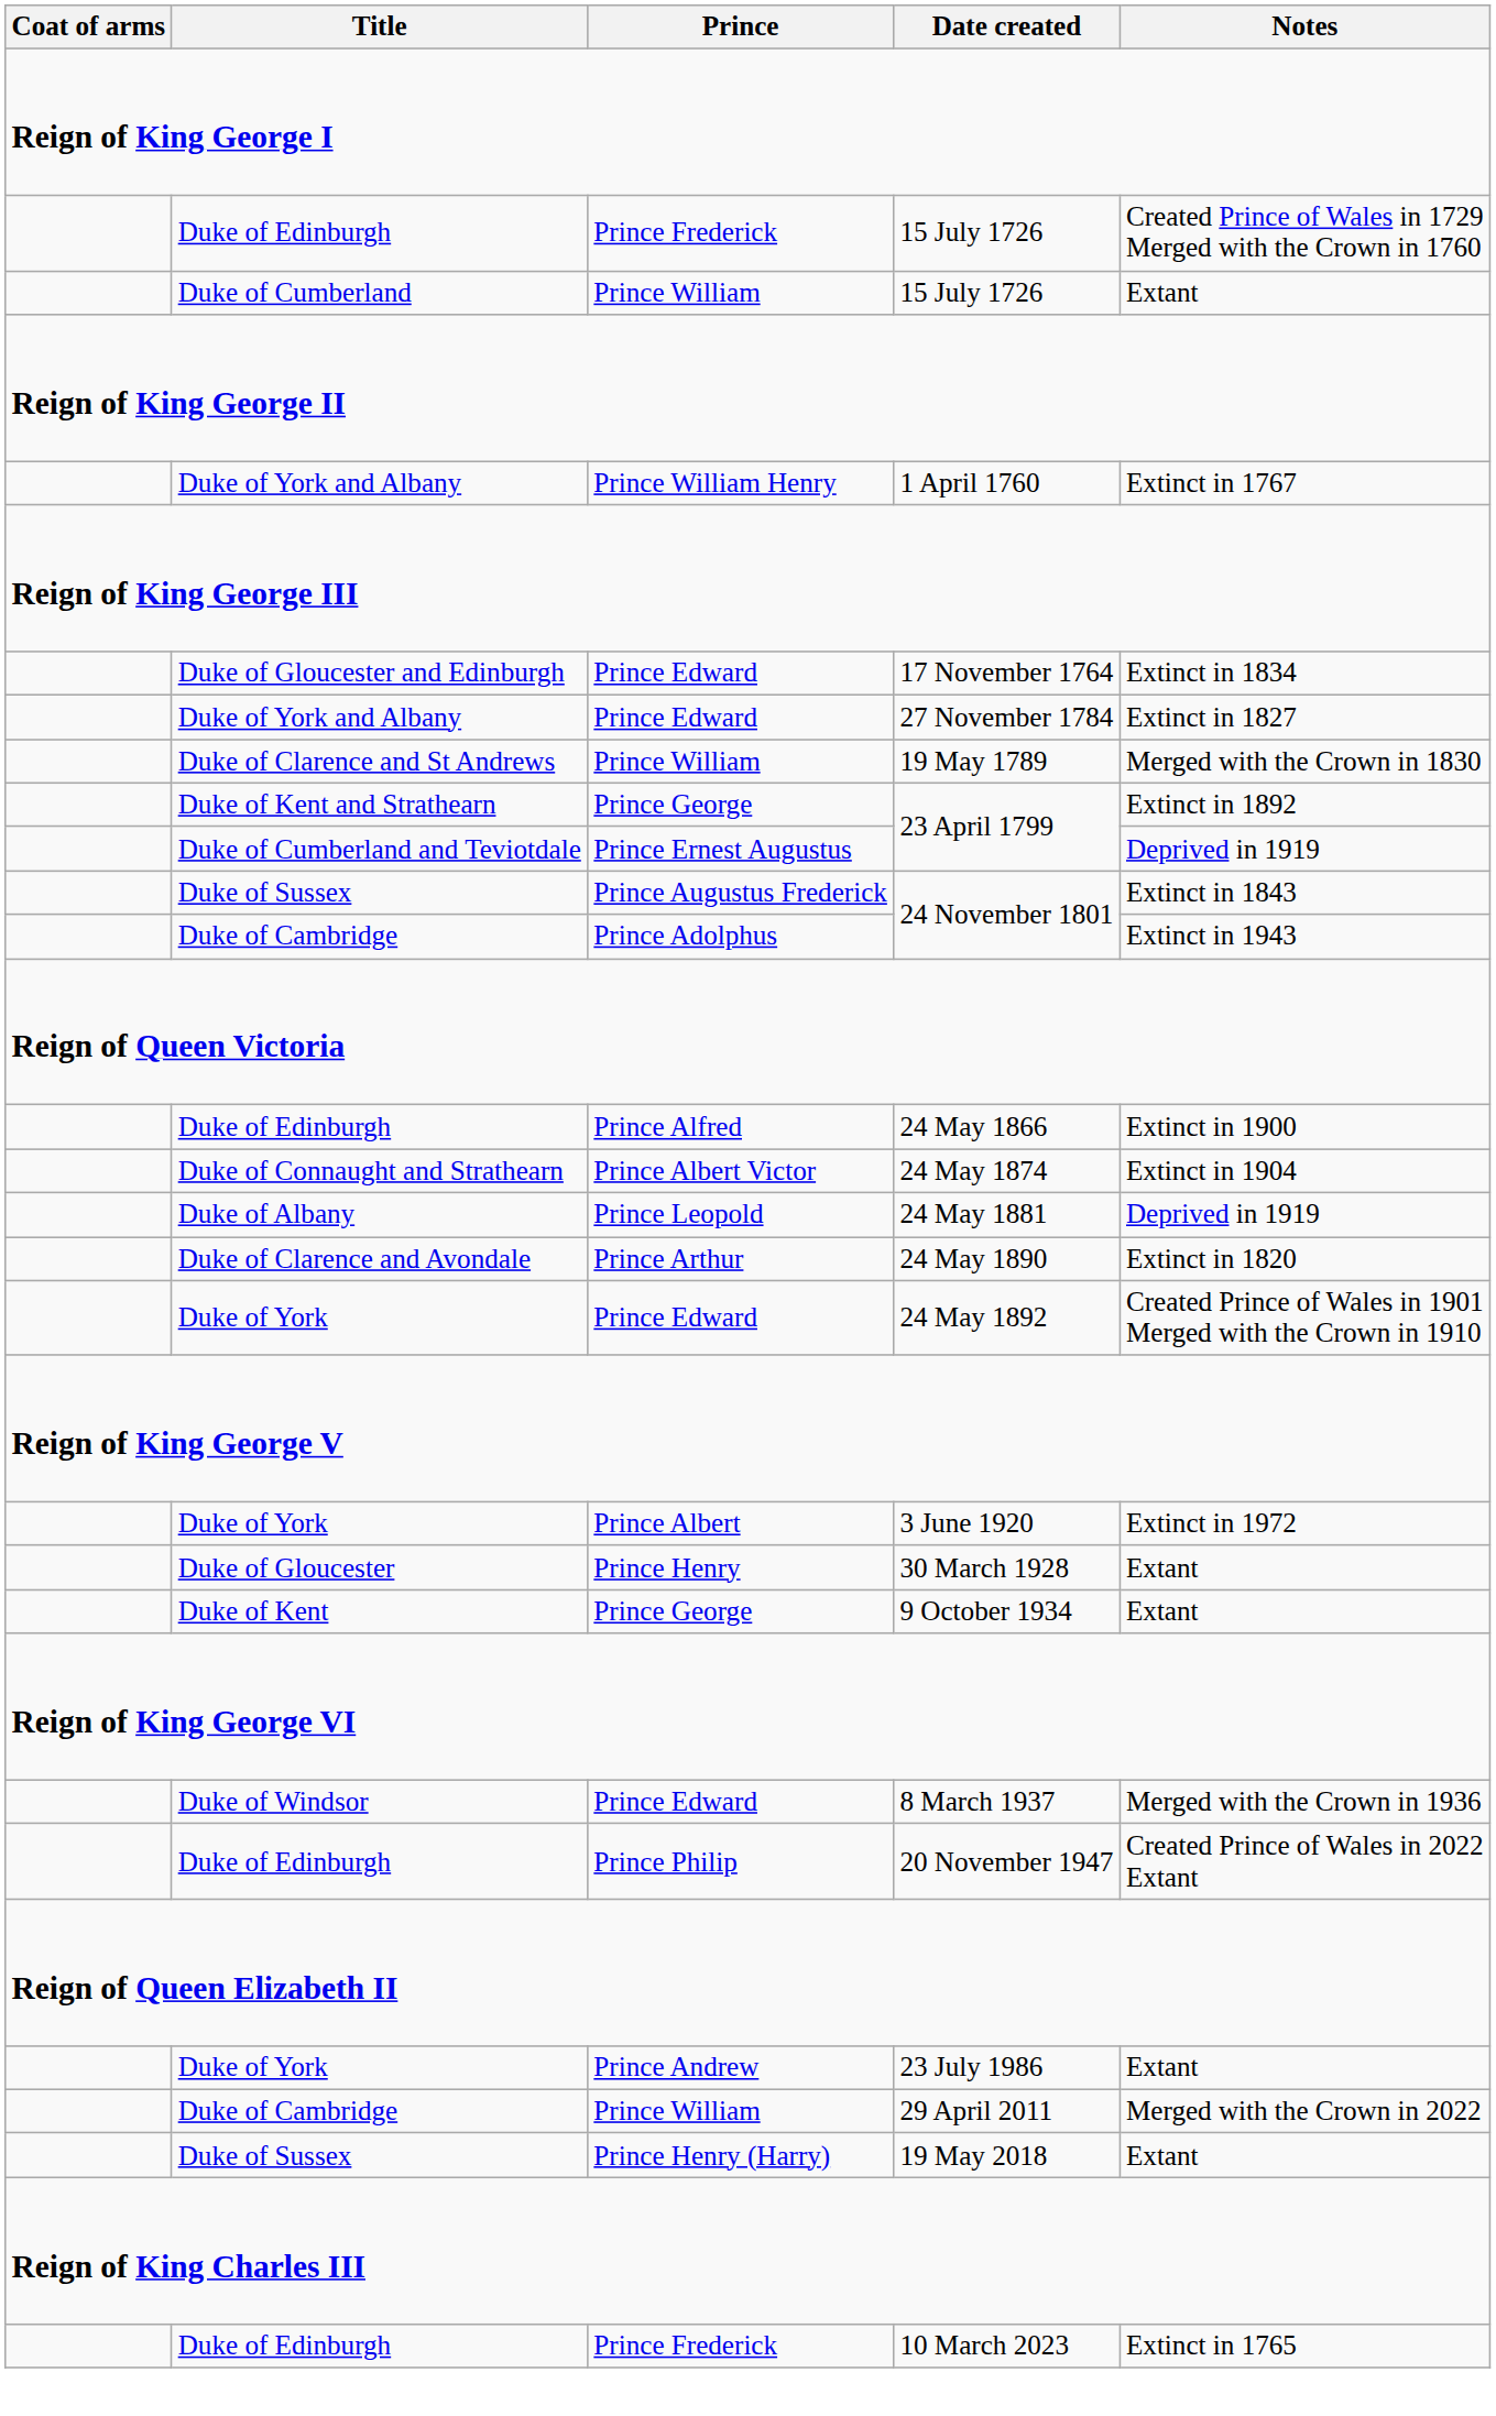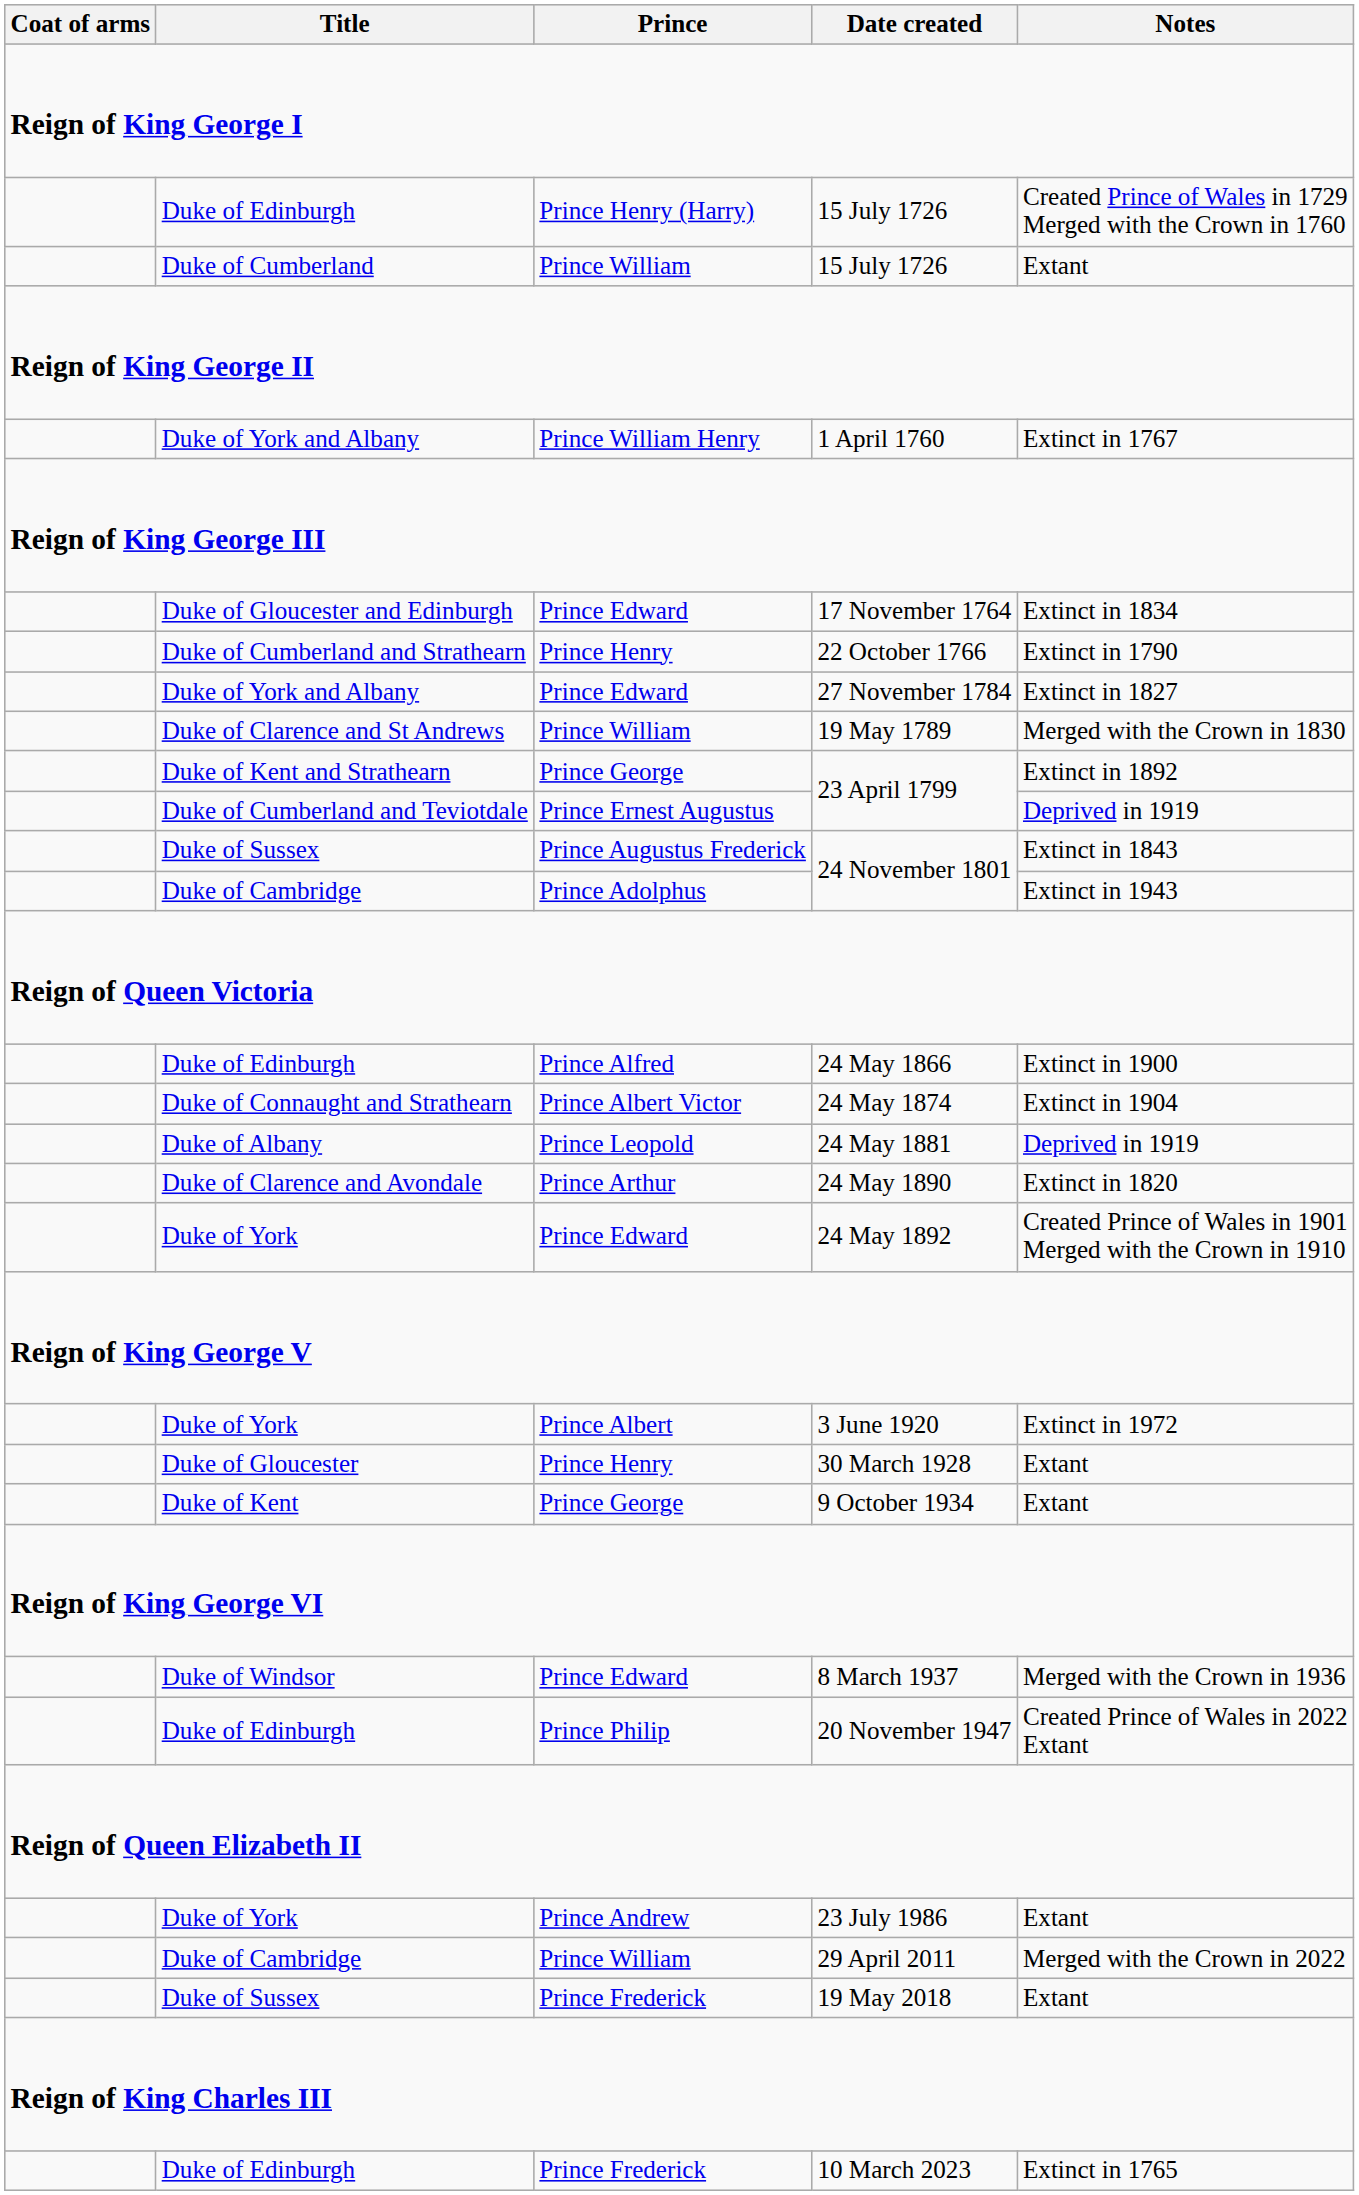Duke of Edinburgh / 15 July 1726 | Prince: Prince Frederick -> Prince Henry (Harry)
+ row: Duke of Cumberland and Strathearn | Prince Henry | 22 October 1766 | Extinct in 1790
19 May 2018 | Prince: Prince Henry (Harry) -> Prince Frederick
